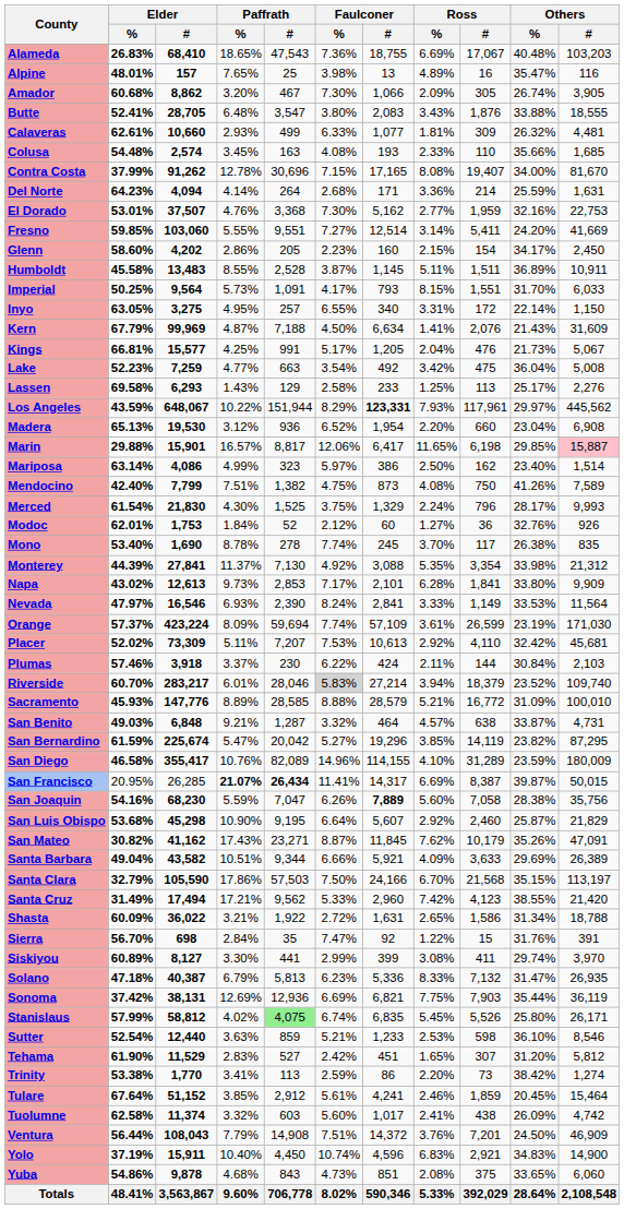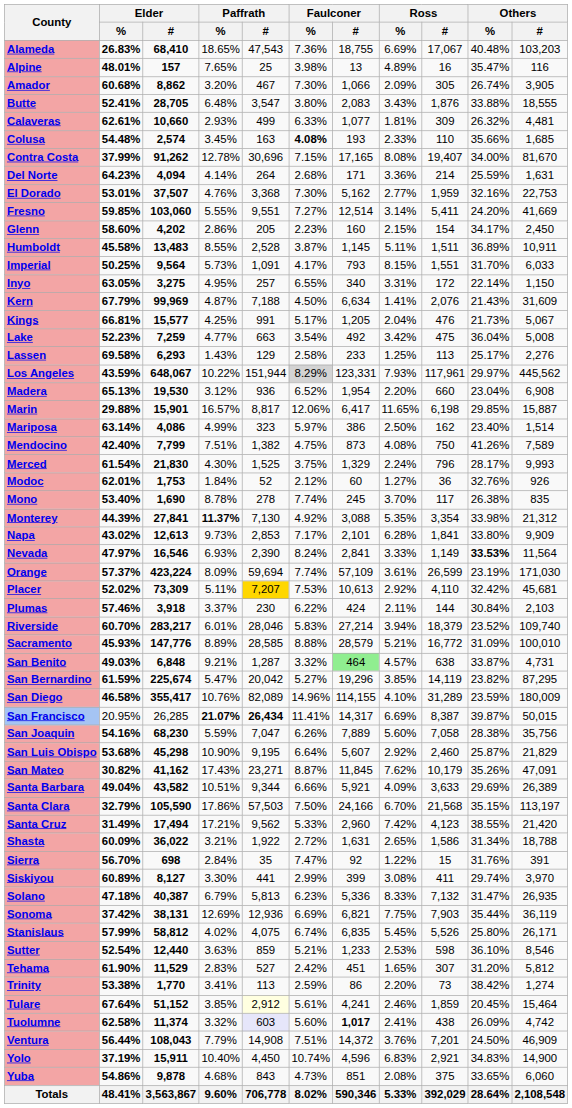Colusa | Faulconer / %: normal -> bold
Los Angeles | Faulconer / %: no background -> lightgrey background
Los Angeles | Faulconer / #: bold -> normal
Marin | Others / #: pink background -> no background
Monterey | Paffrath / %: normal -> bold
Nevada | Others / %: normal -> bold
Placer | Paffrath / #: no background -> gold background
Riverside | Faulconer / %: lightgrey background -> no background
San Benito | Faulconer / #: no background -> lightgreen background
San Joaquin | Faulconer / #: bold -> normal
Stanislaus | Paffrath / #: lightgreen background -> no background
Tulare | Paffrath / #: no background -> lightyellow background
Tuolumne | Paffrath / #: no background -> lavender background
Tuolumne | Faulconer / #: normal -> bold
